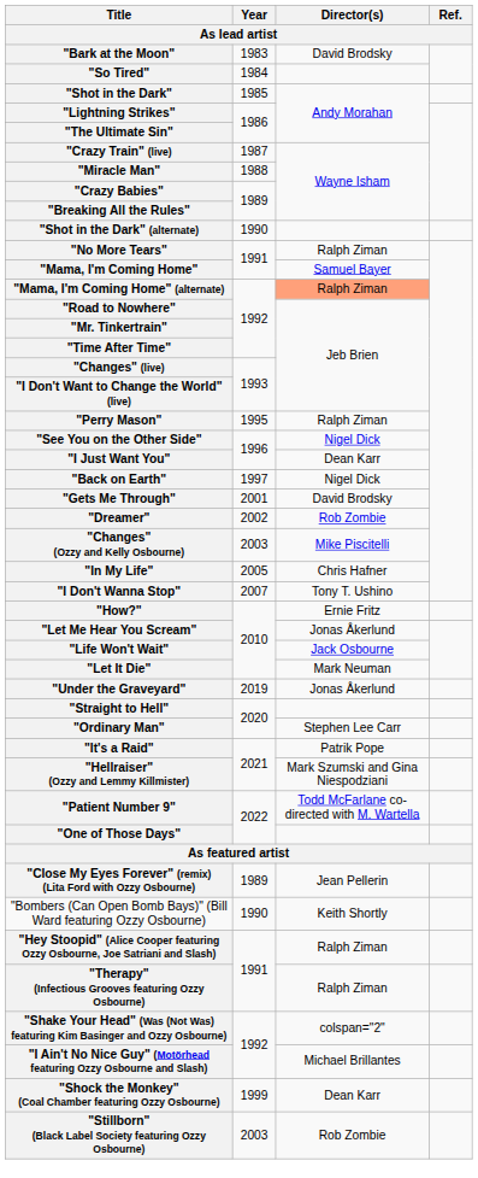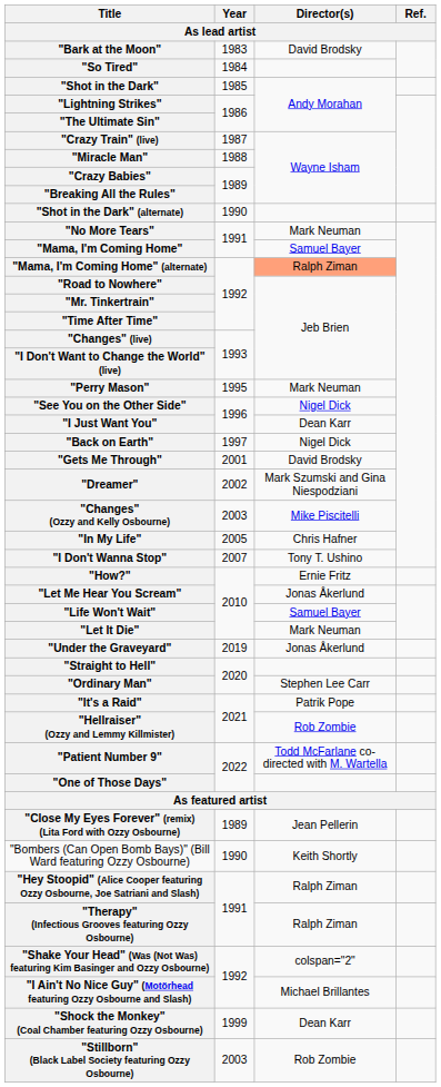"No More Tears" | Director(s): Ralph Ziman -> Mark Neuman
"Perry Mason" | Director(s): Ralph Ziman -> Mark Neuman
"Dreamer" | Director(s): Rob Zombie -> Mark Szumski and Gina Niespodziani
"Life Won't Wait" | Director(s): Jack Osbourne -> Samuel Bayer
"Hellraiser" (Ozzy and Lemmy Killmister) | Director(s): Mark Szumski and Gina Niespodziani -> Rob Zombie
